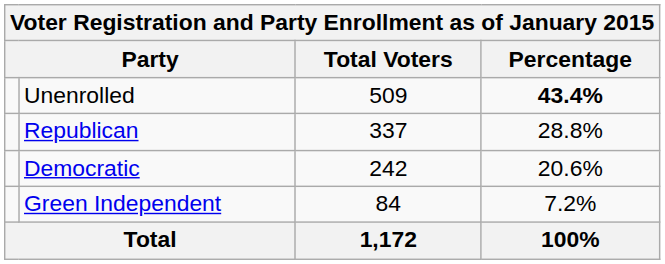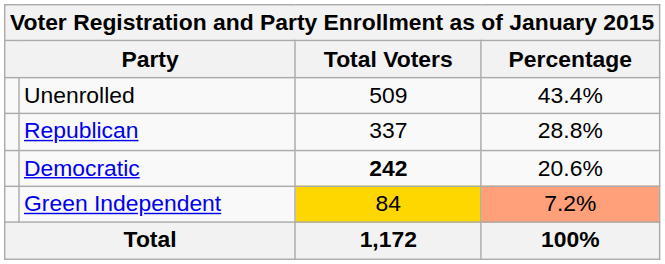Unenrolled | Percentage: bold -> normal
Democratic | Total Voters: normal -> bold
Green Independent | Total Voters: no background -> gold background
Green Independent | Percentage: no background -> lightsalmon background
